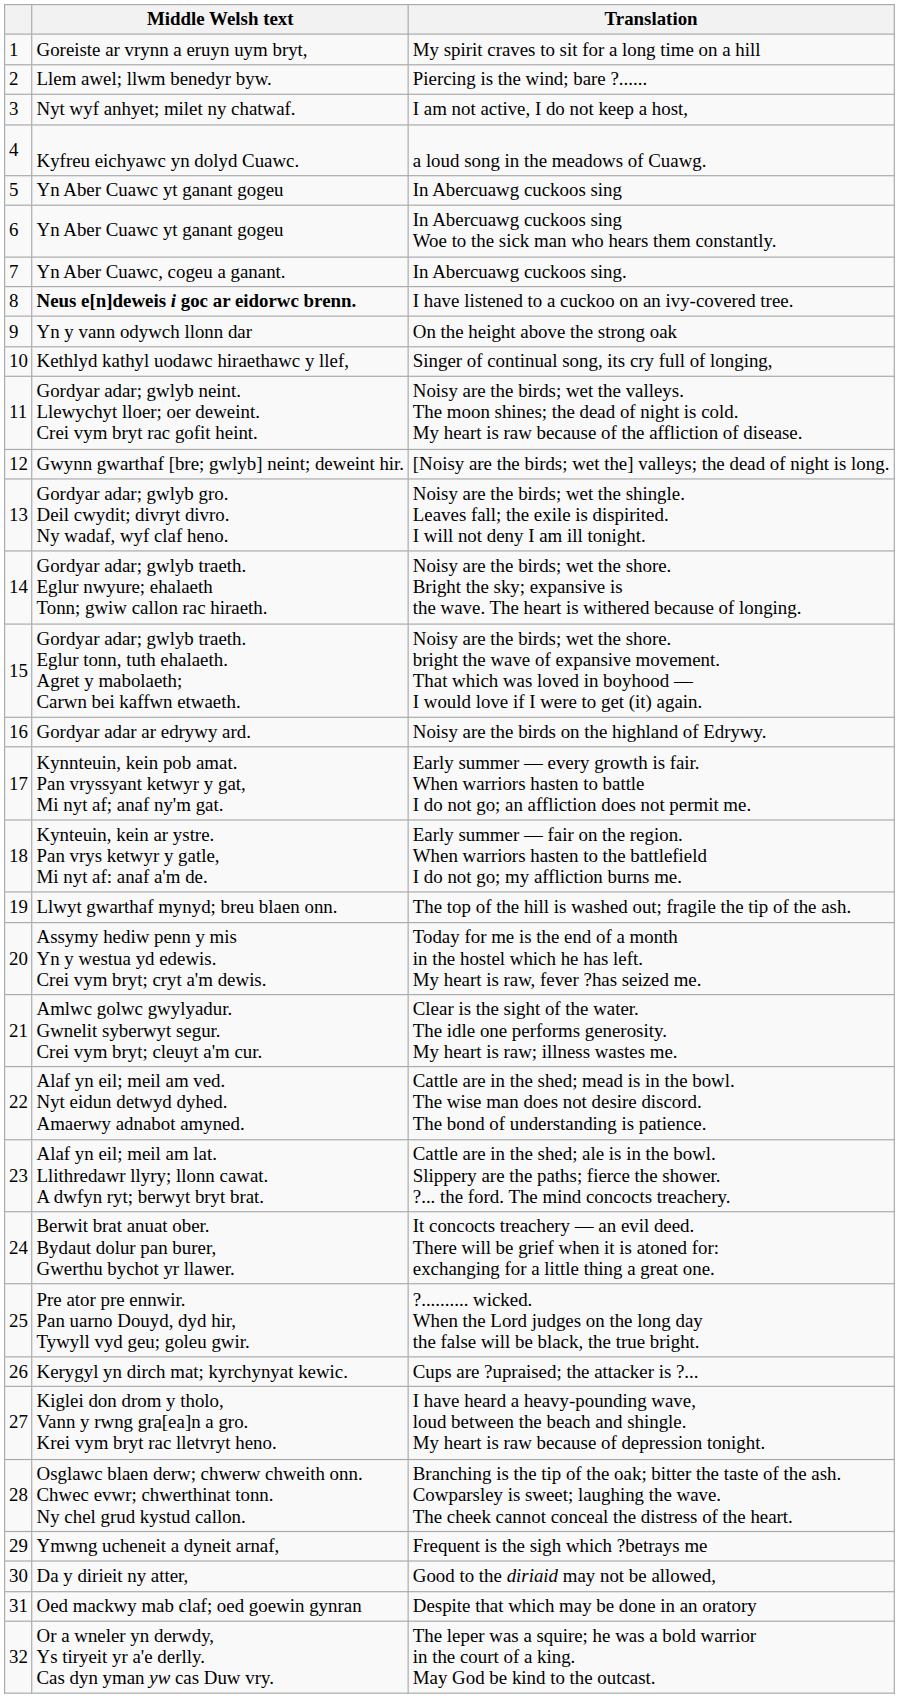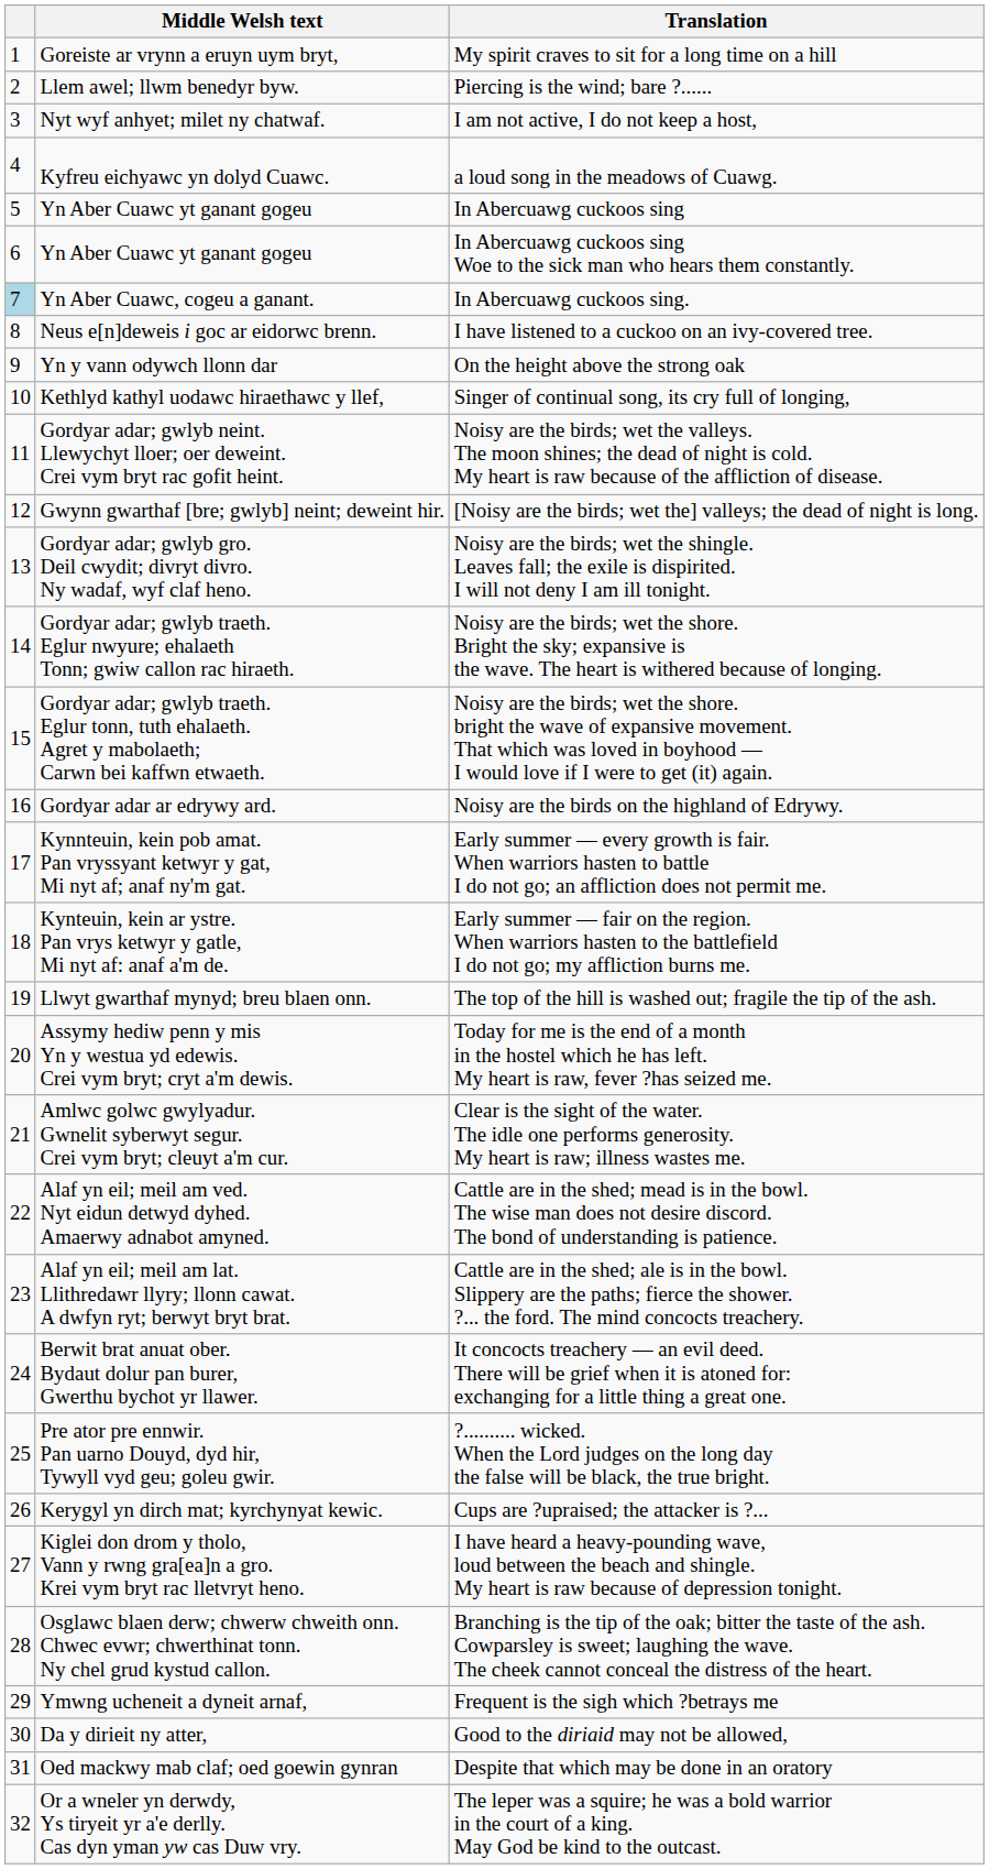In Abercuawg cuckoos sing. | column 1: no background -> lightblue background
I have listened to a cuckoo on an ivy-covered tree. | Middle Welsh text: bold -> normal
